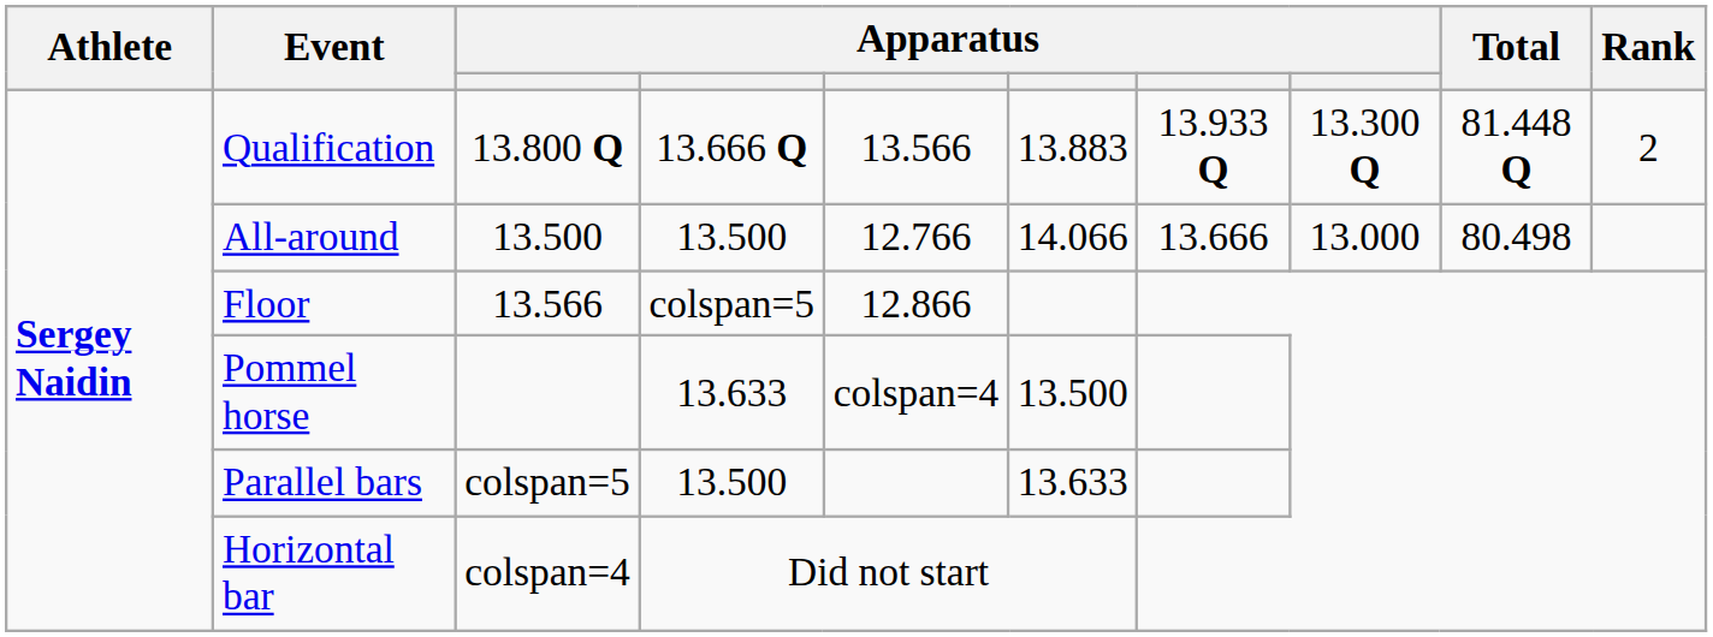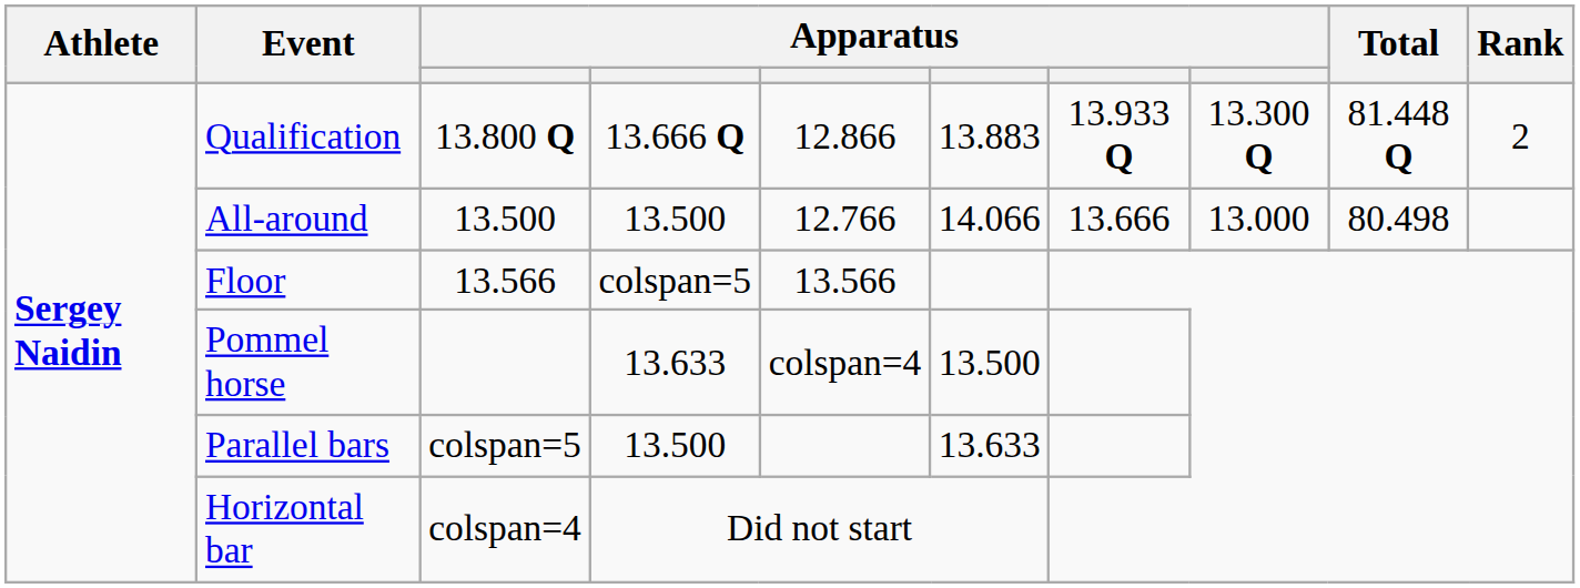Qualification | column 5: 13.566 -> 12.866
Floor | column 5: 12.866 -> 13.566
